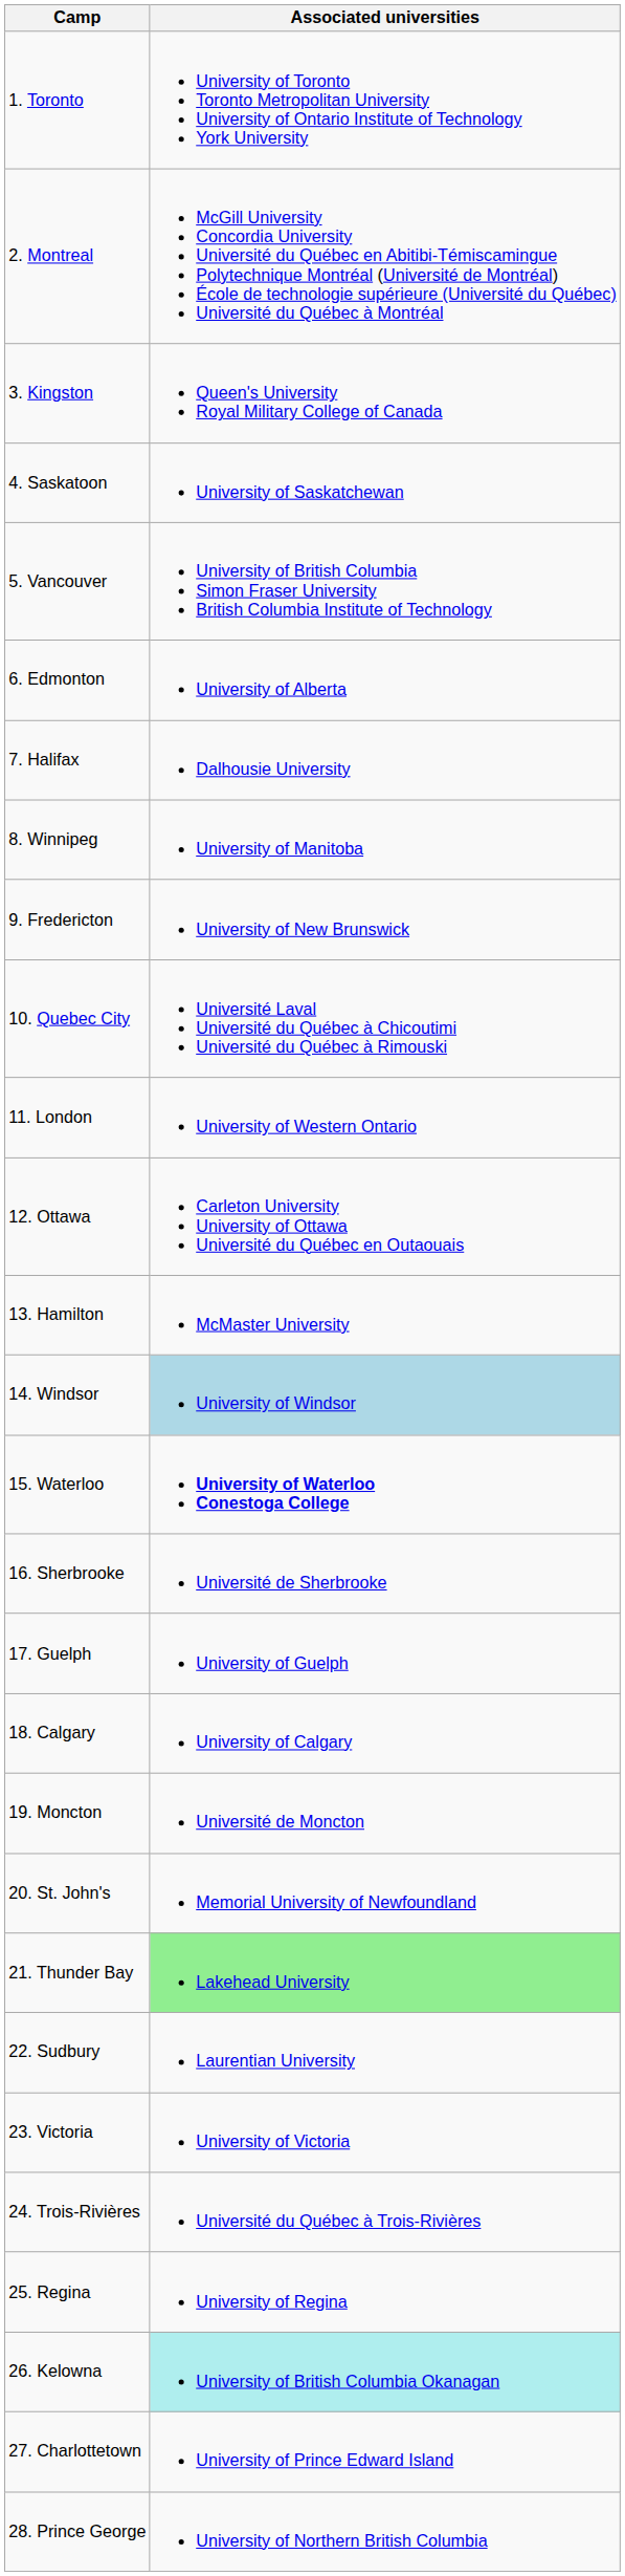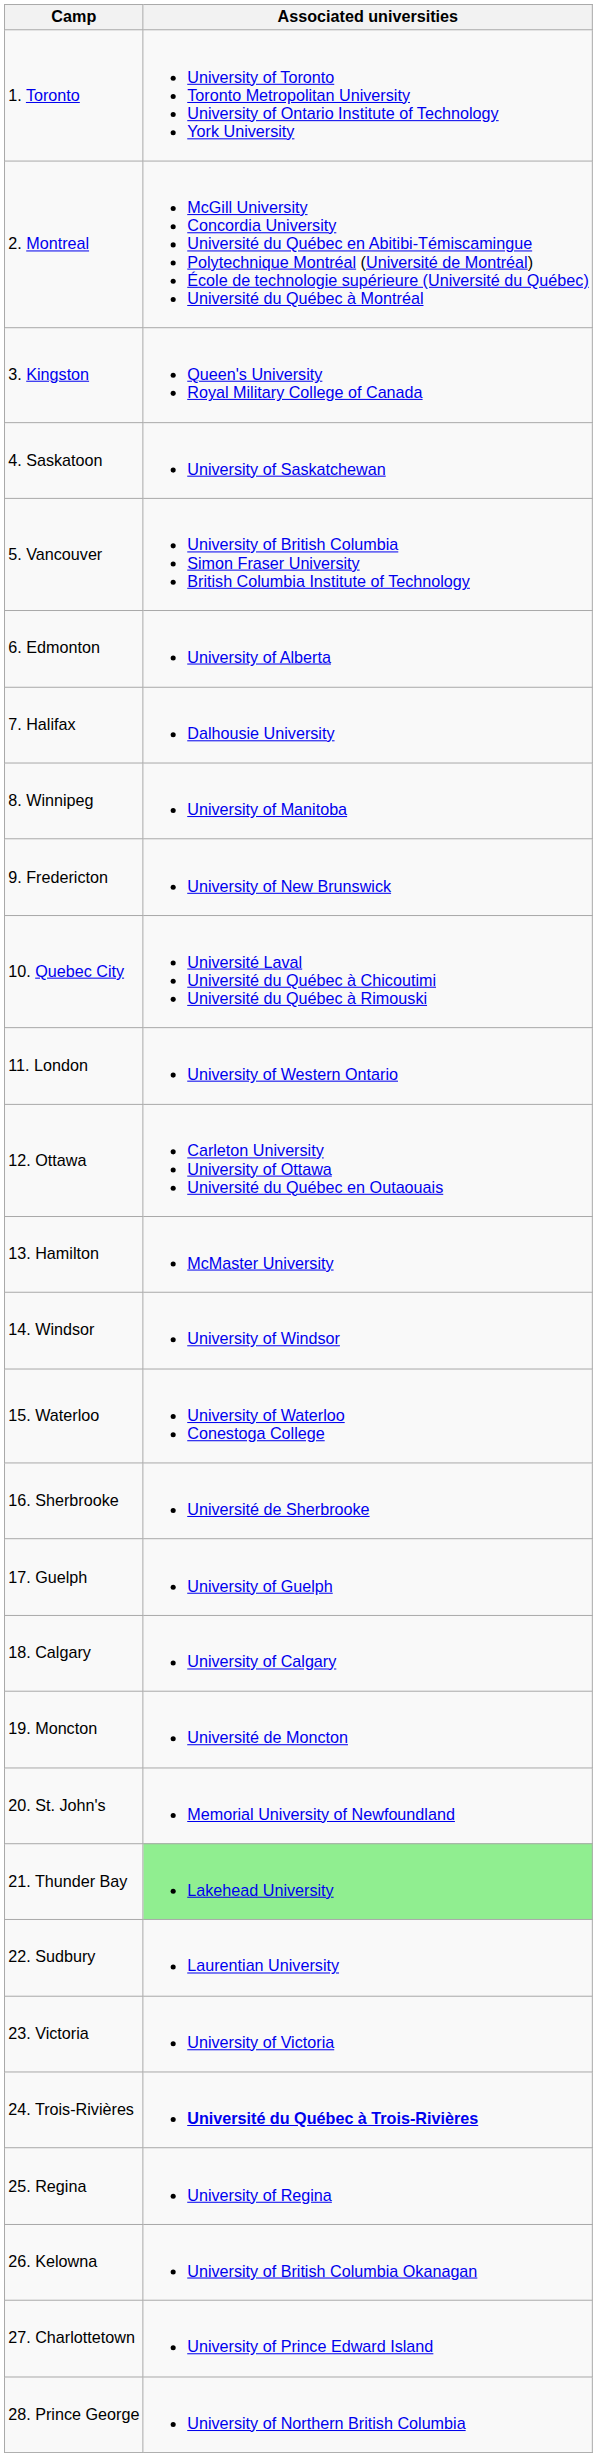14. Windsor | Associated universities: lightblue background -> no background
15. Waterloo | Associated universities: bold -> normal
24. Trois-Rivières | Associated universities: normal -> bold
26. Kelowna | Associated universities: paleturquoise background -> no background
